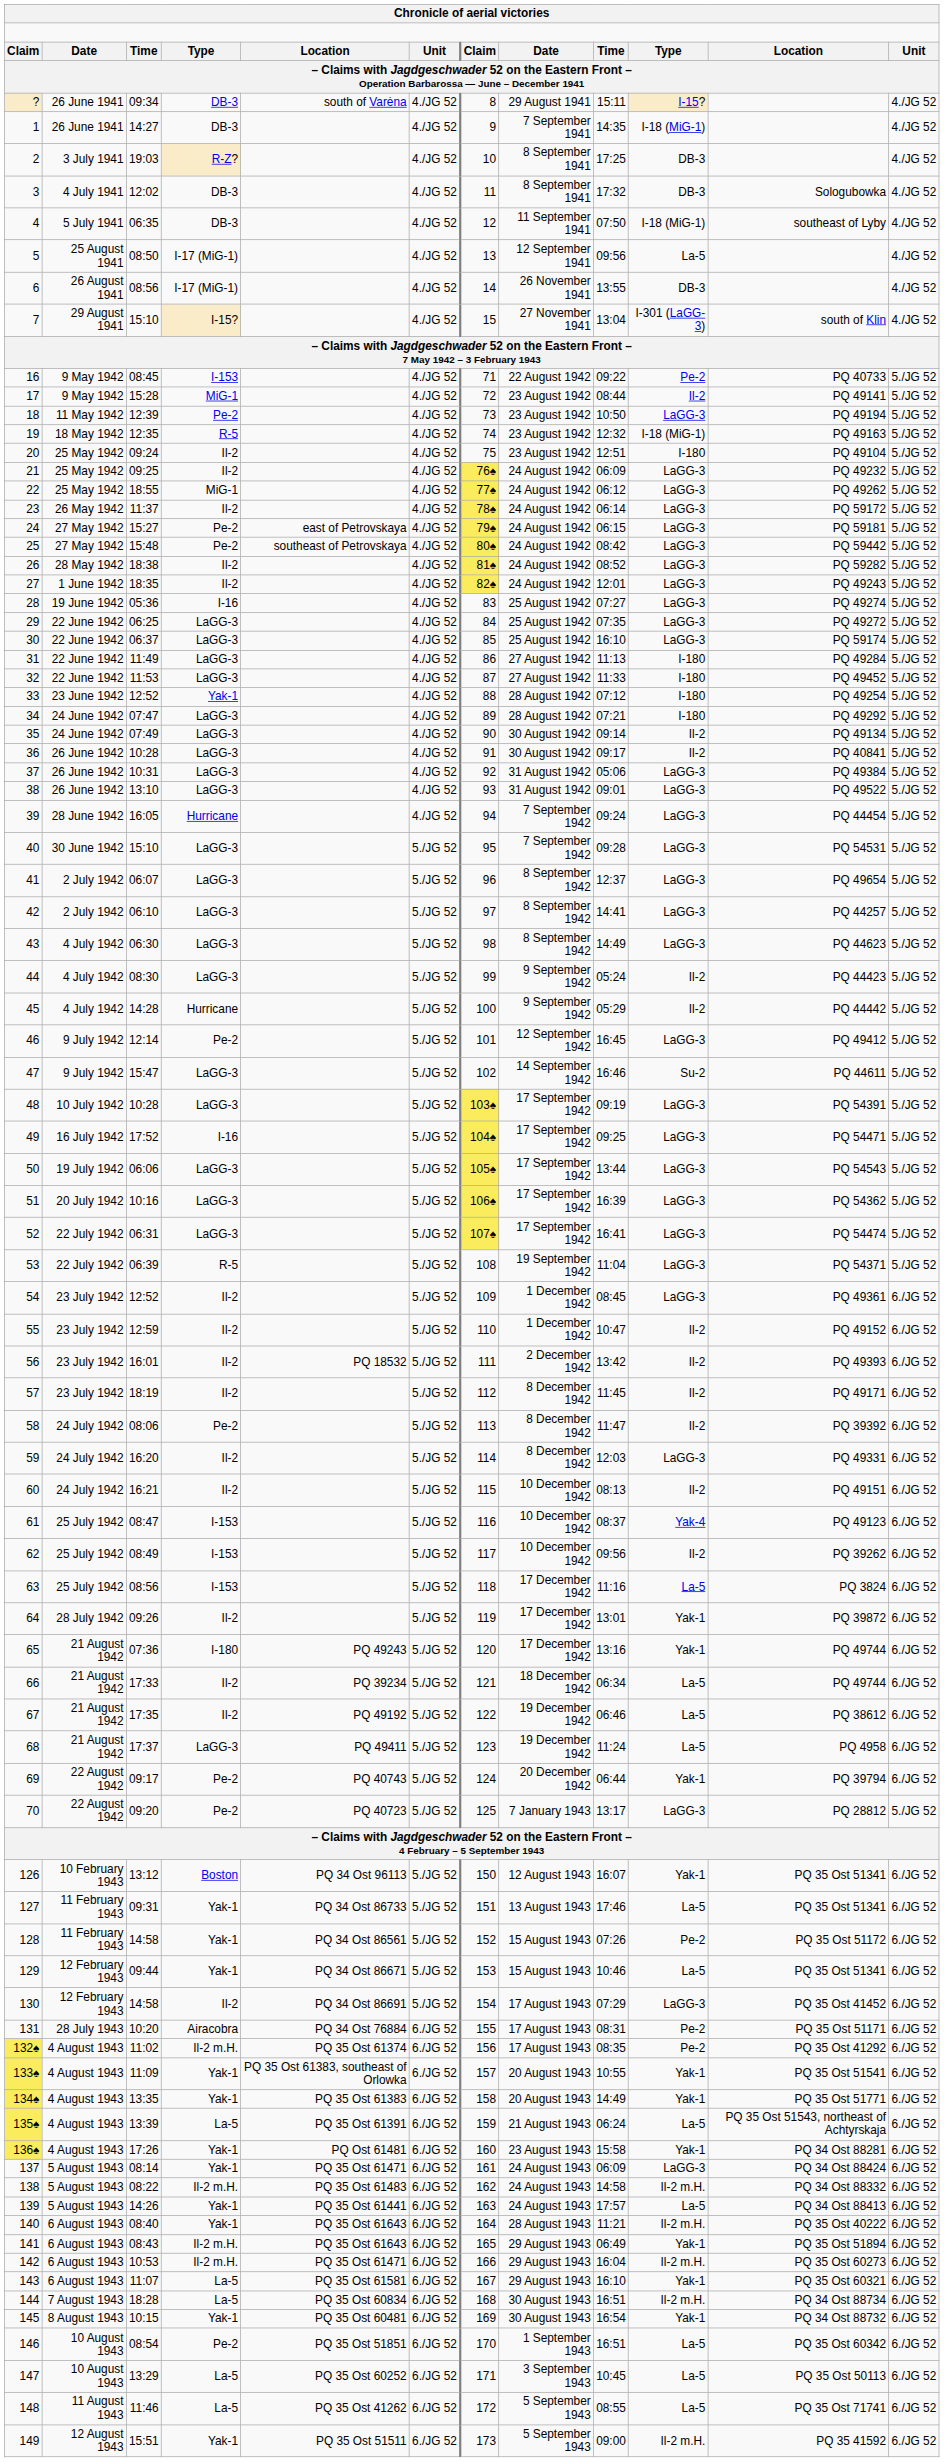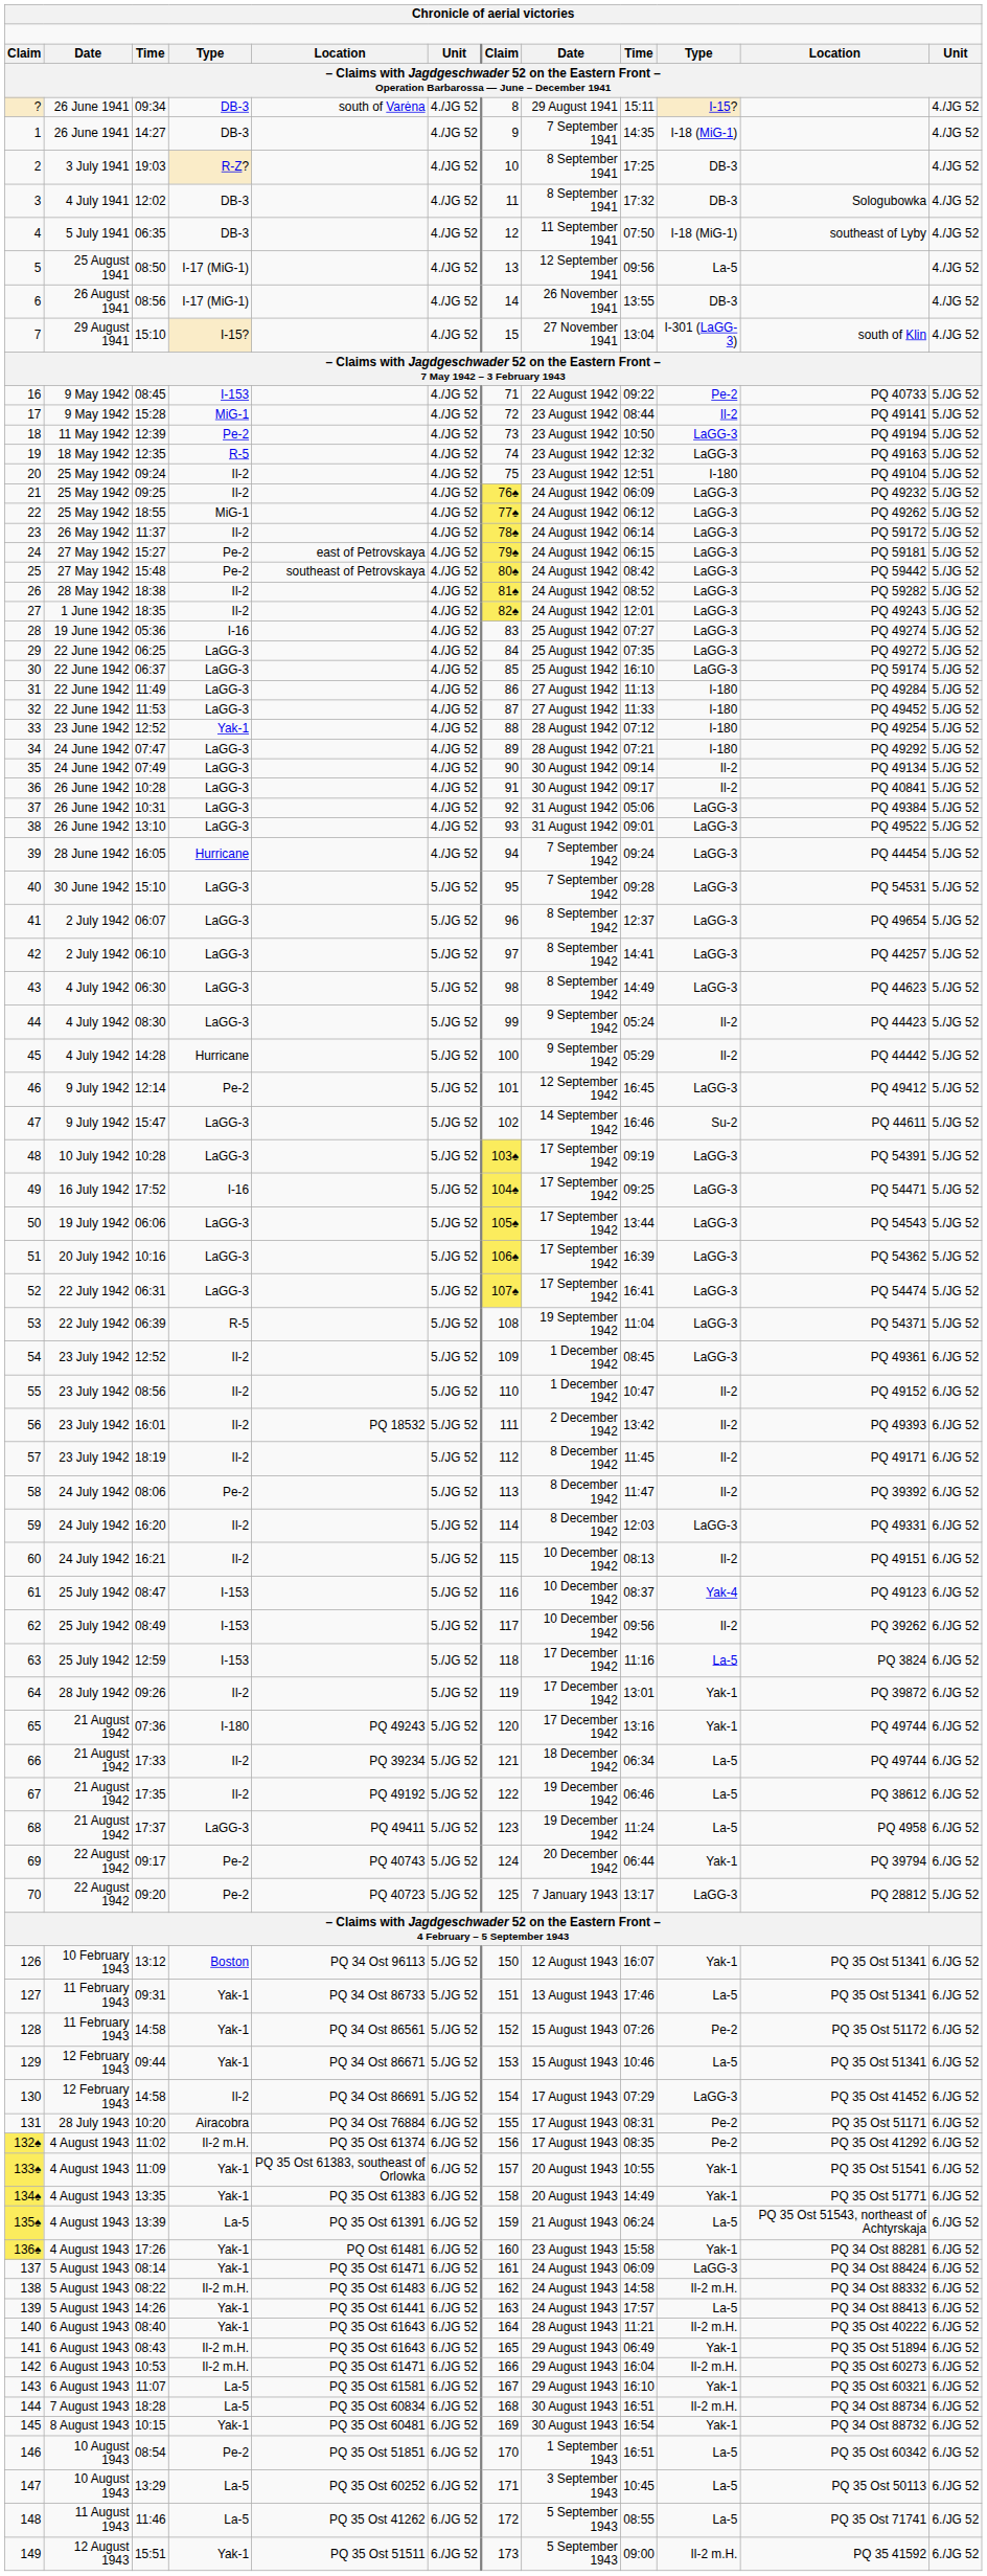19 | column 10: I-18 (MiG-1) -> LaGG-3
55 | column 3: 12:59 -> 08:56
63 | column 3: 08:56 -> 12:59
